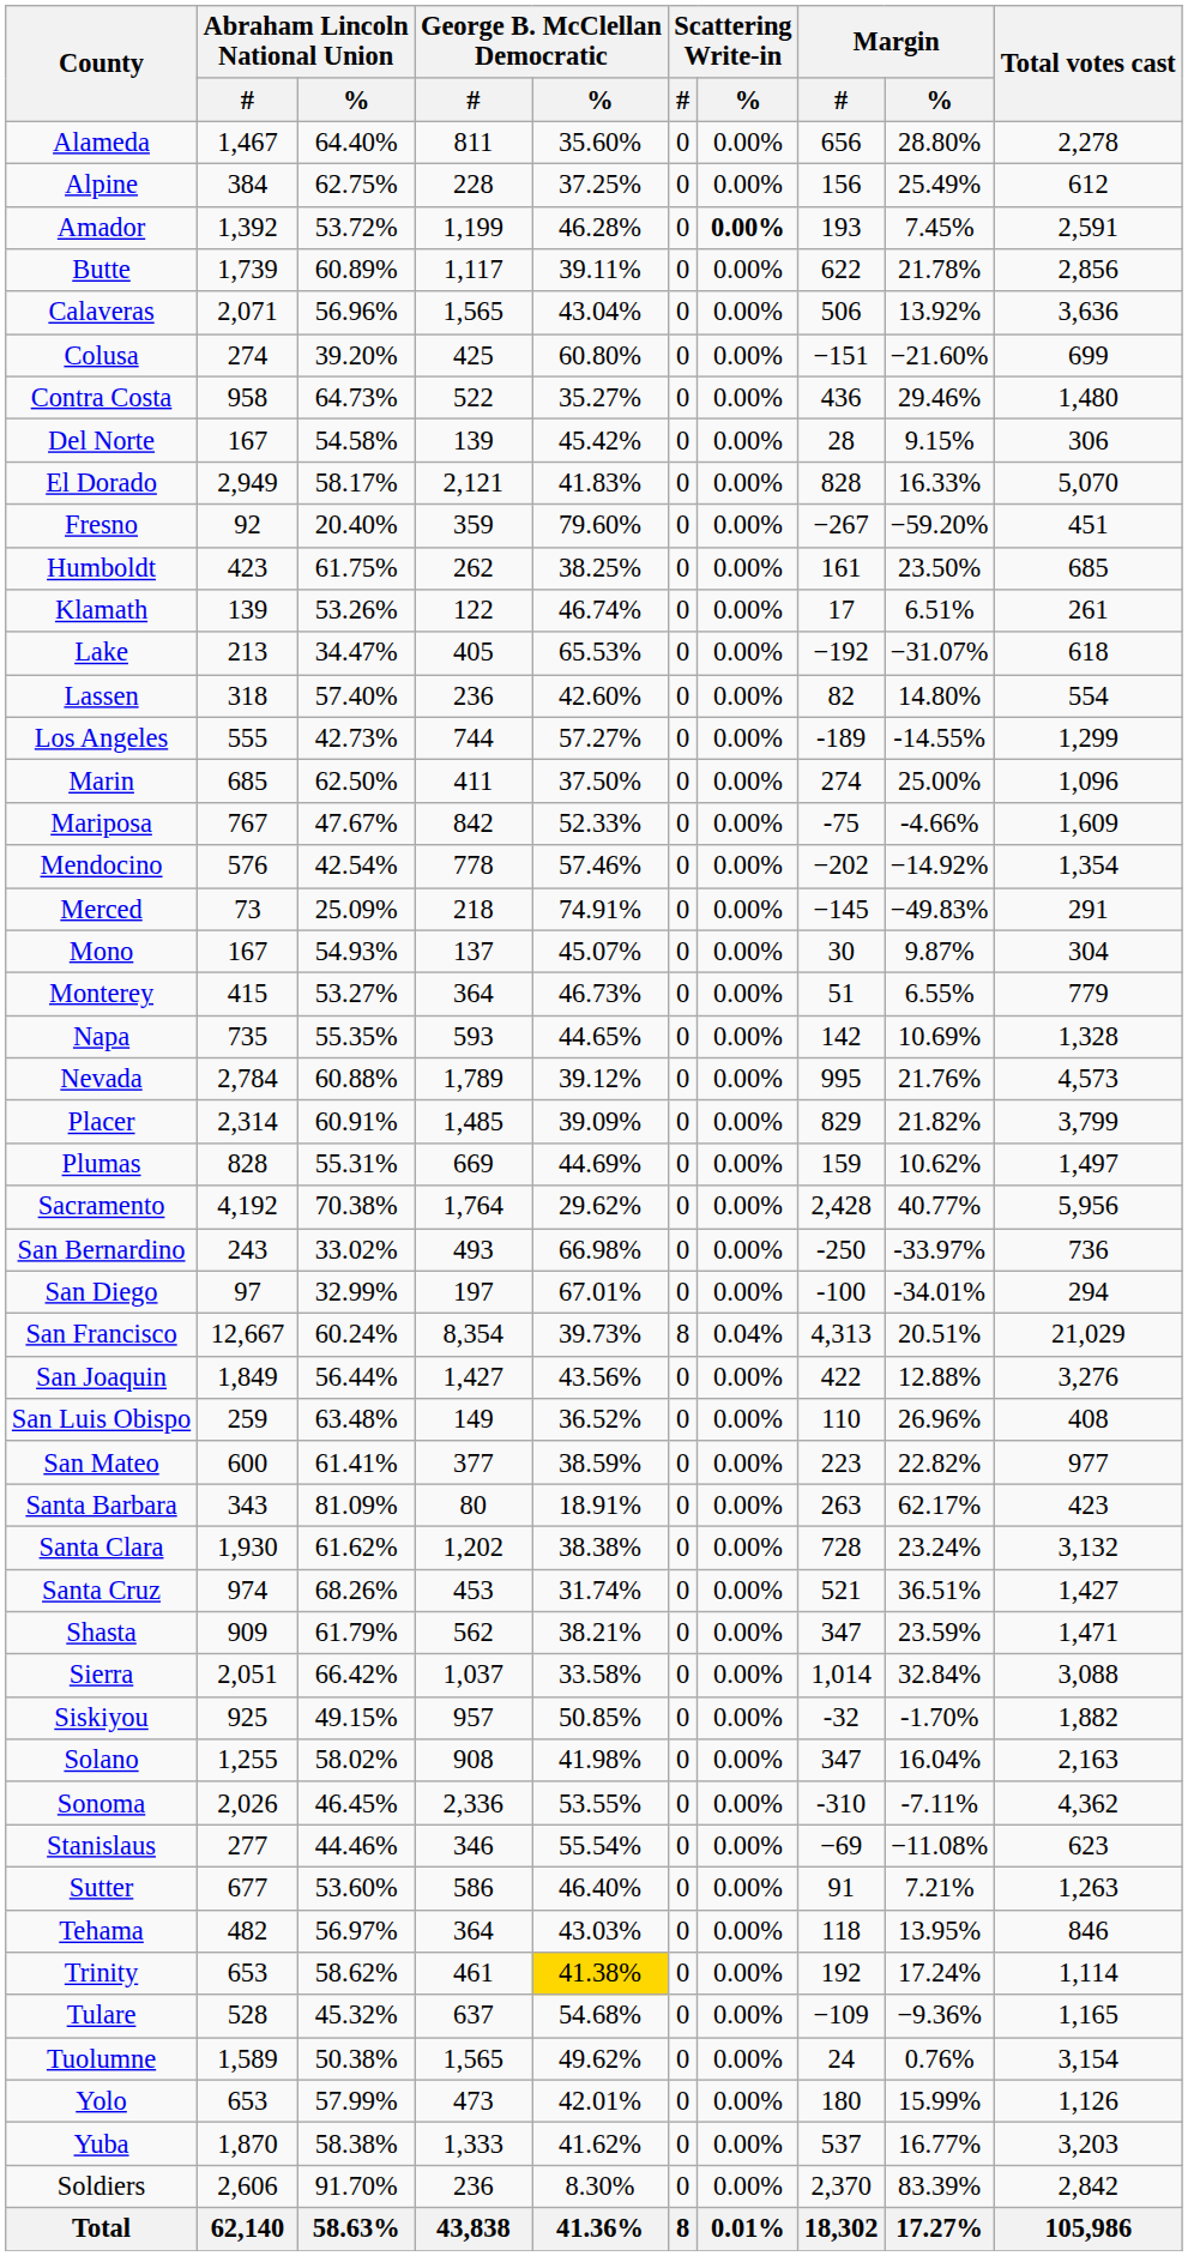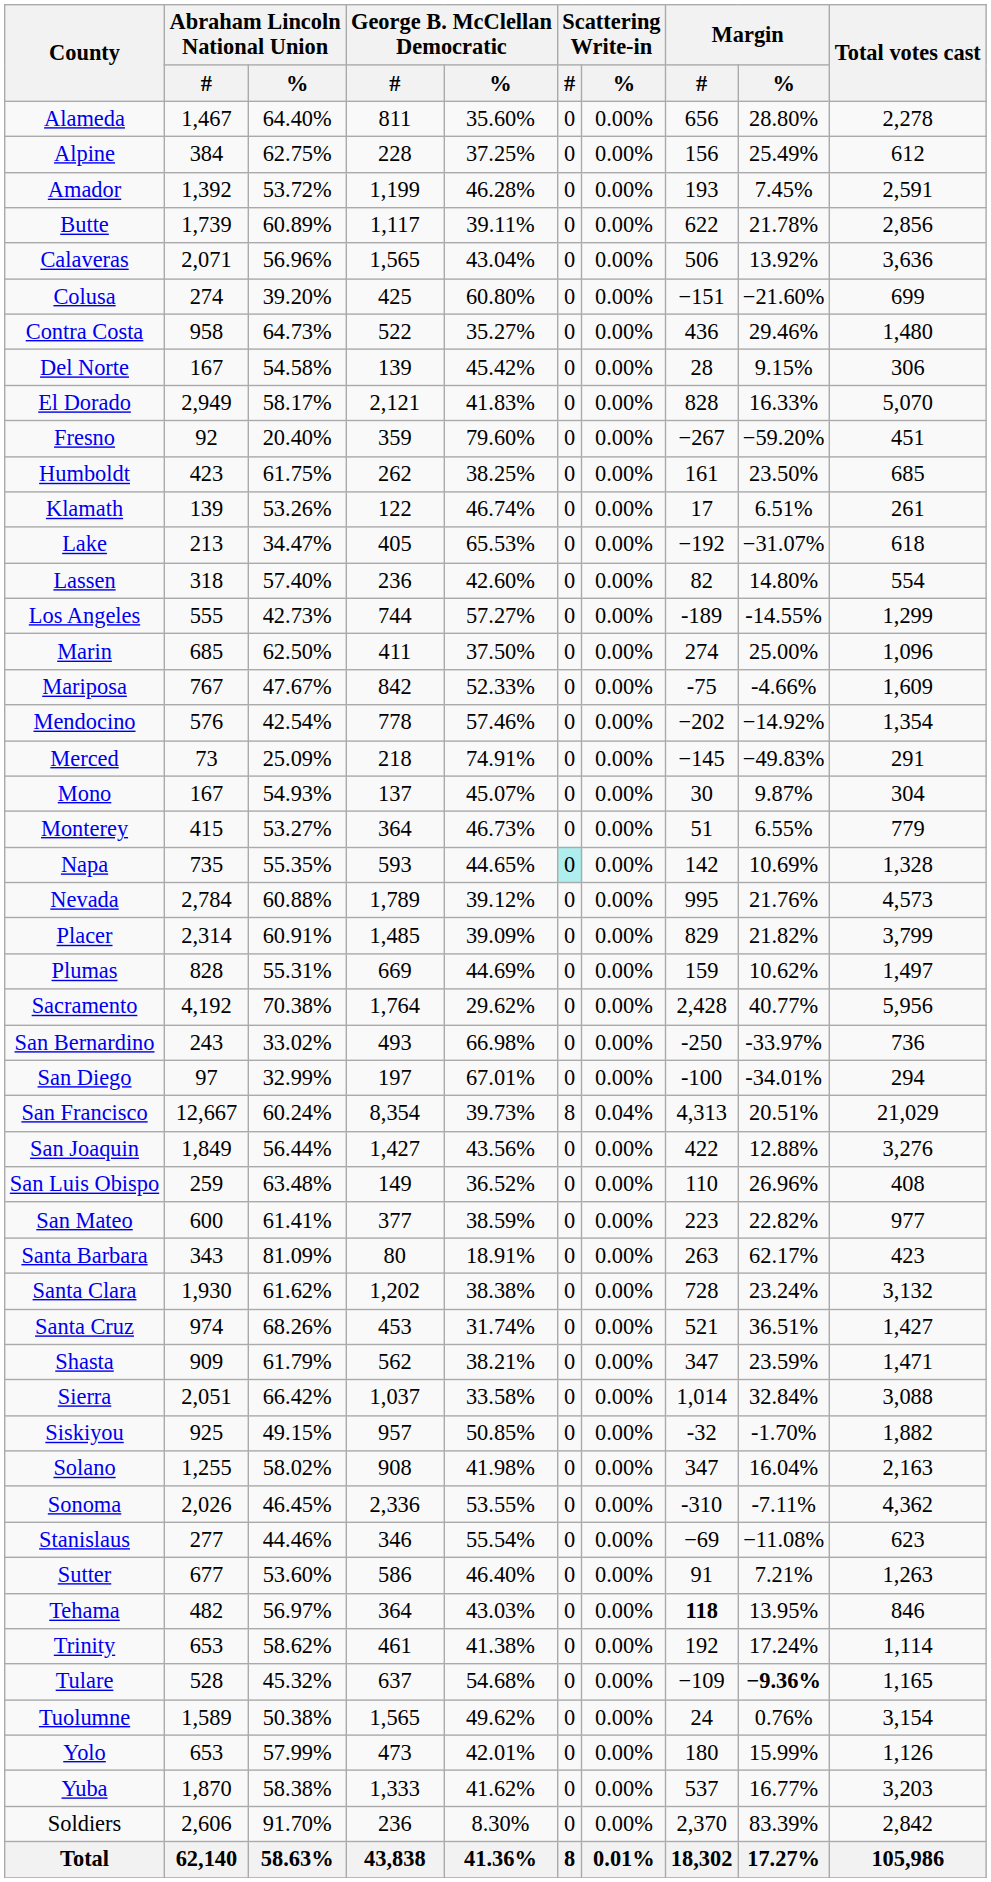Amador | Scattering Write-in / %: bold -> normal
Napa | Scattering Write-in / #: no background -> paleturquoise background
Tehama | Margin / #: normal -> bold
Trinity | George B. McClellan Democratic / %: gold background -> no background
Tulare | Margin / %: normal -> bold
